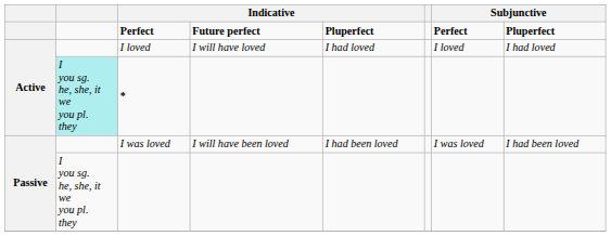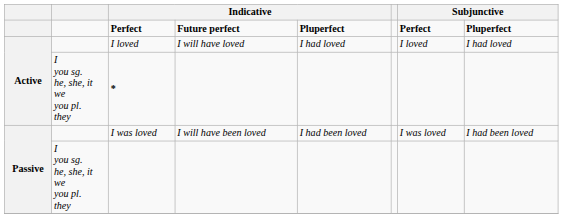* | column 2: paleturquoise background -> no background
